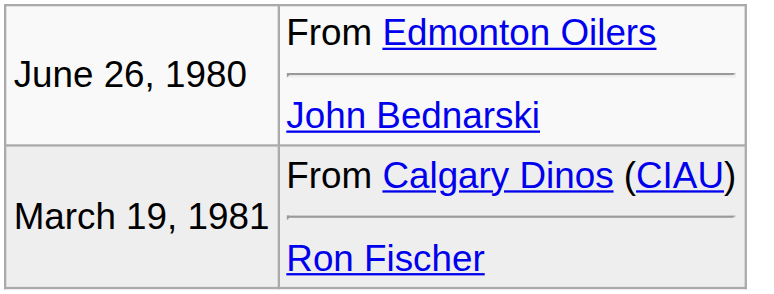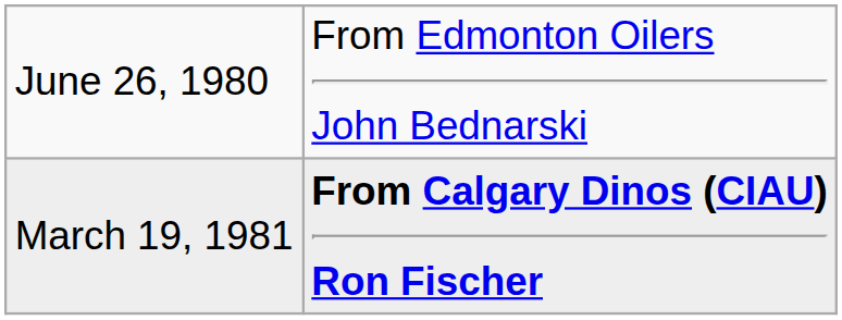March 19, 1981 | column 2: normal -> bold
